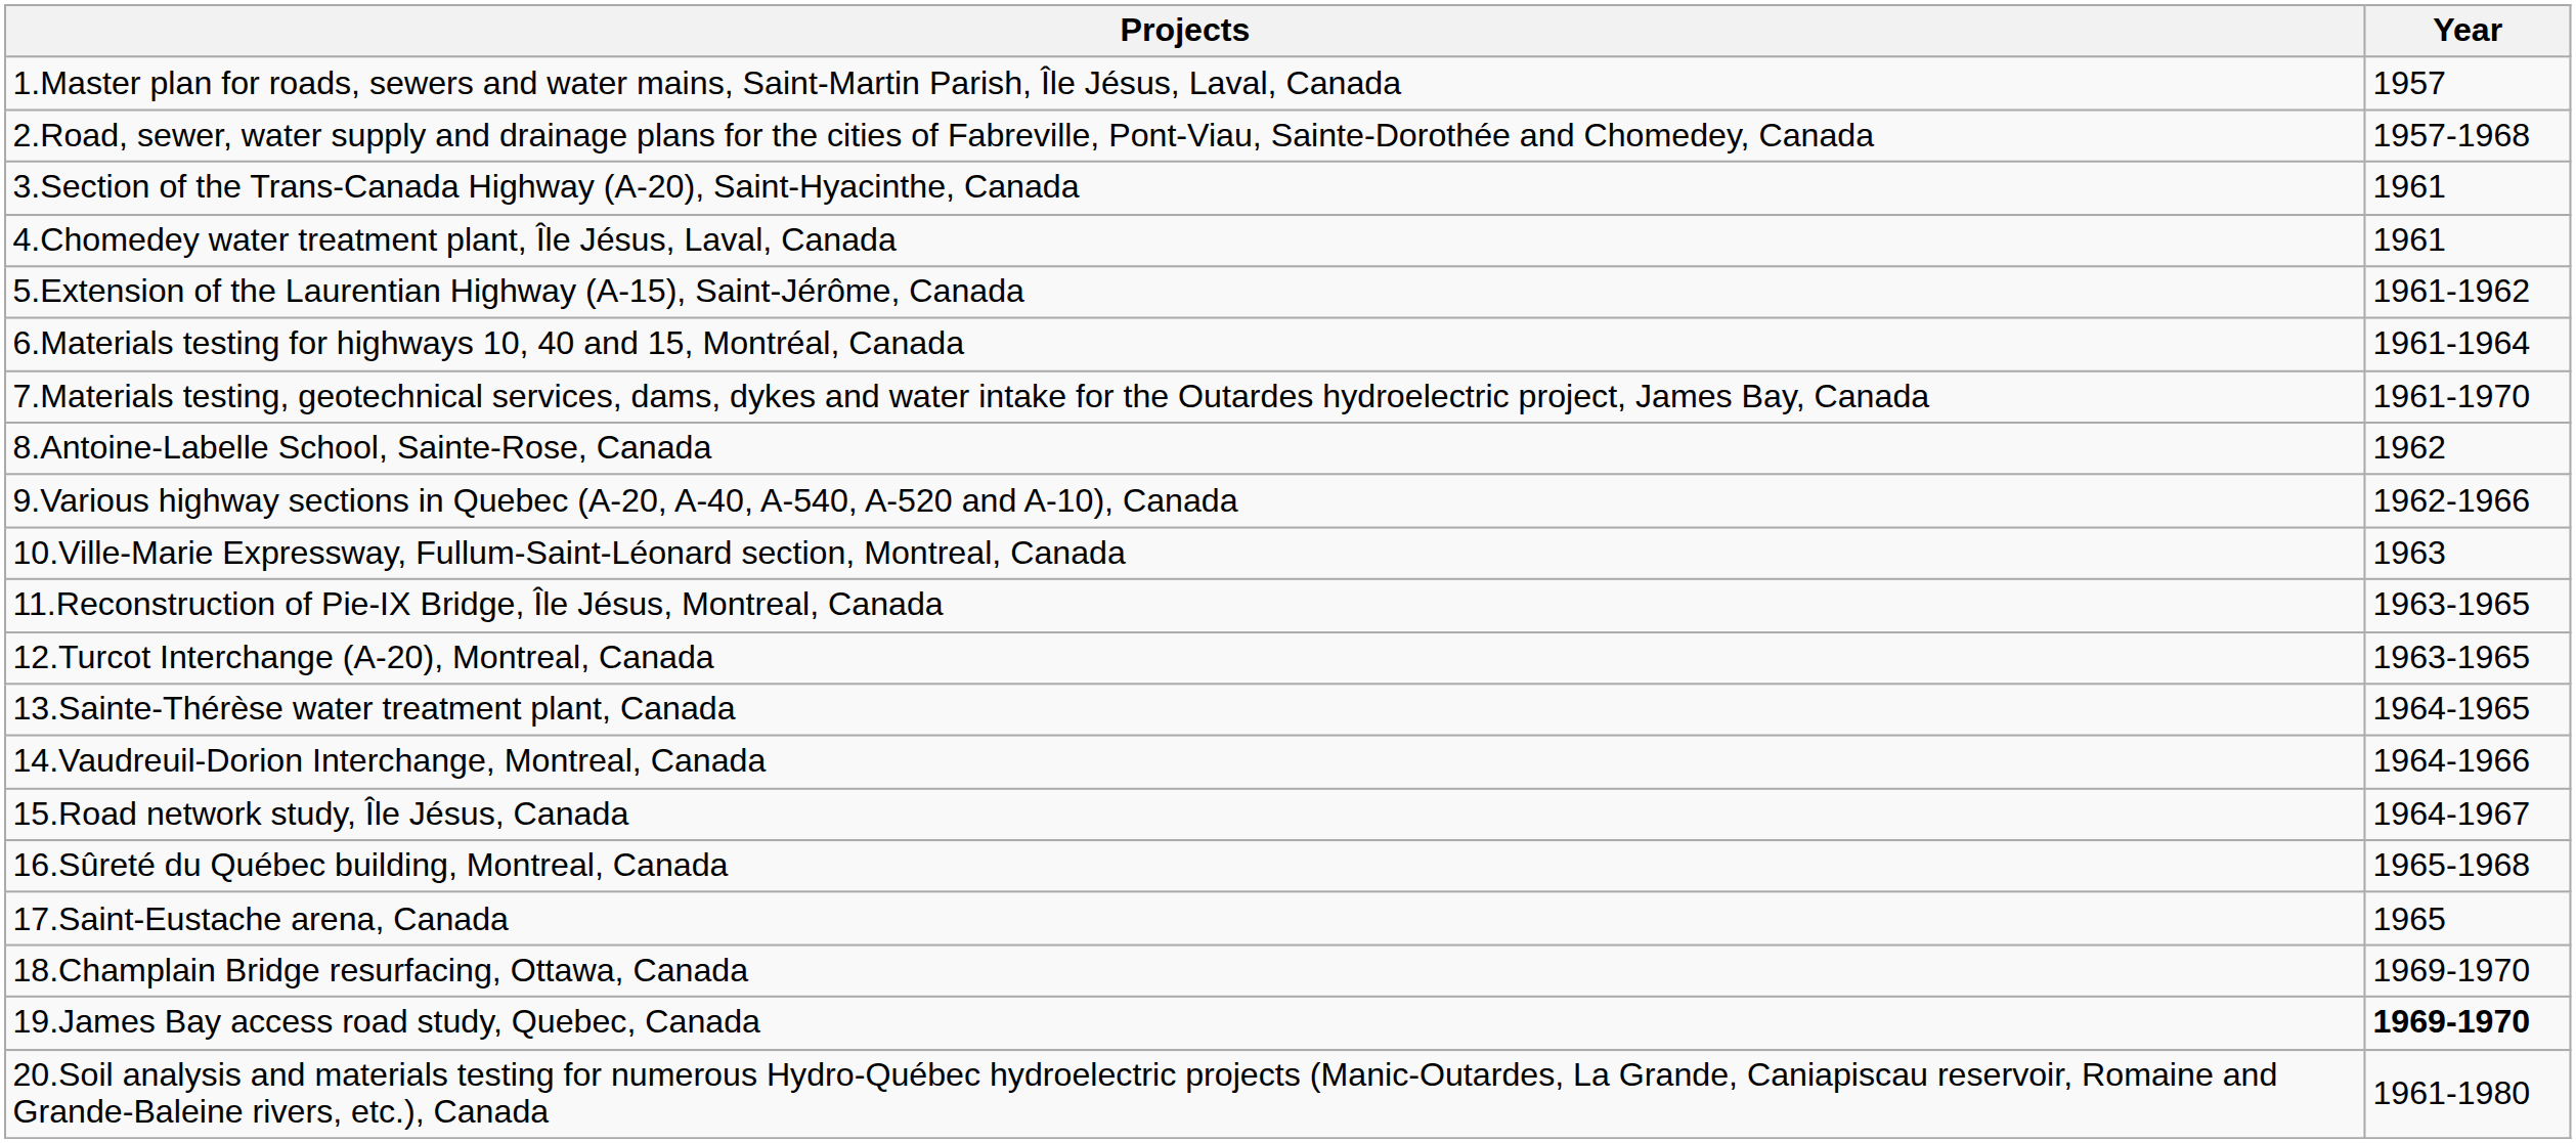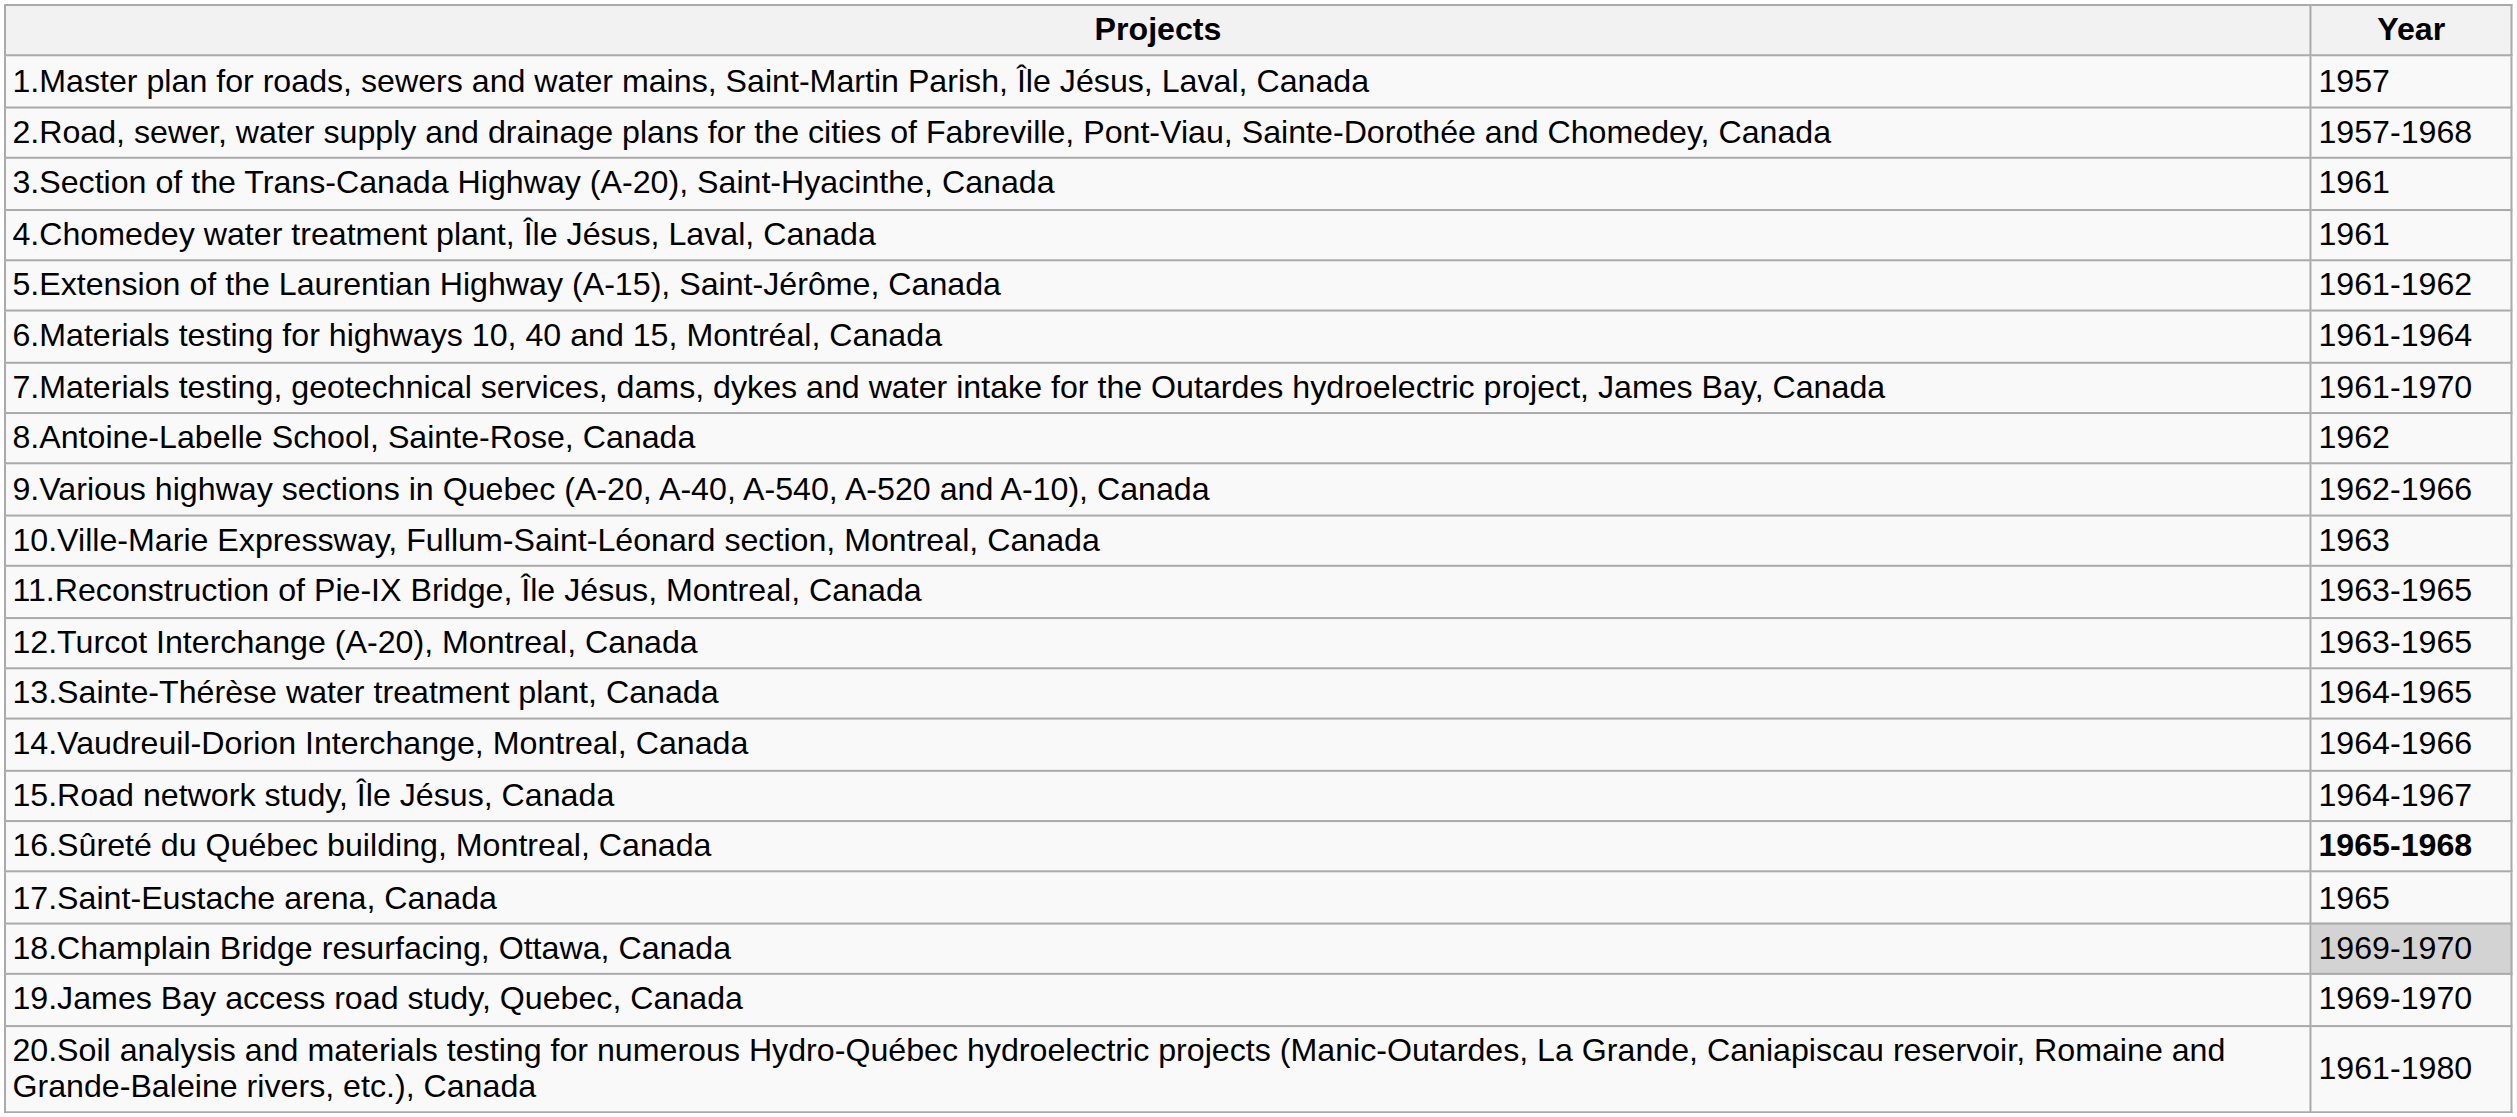16.Sûreté du Québec building, Montreal, Canada | Year: normal -> bold
18.Champlain Bridge resurfacing, Ottawa, Canada | Year: no background -> lightgrey background
19.James Bay access road study, Quebec, Canada | Year: bold -> normal
